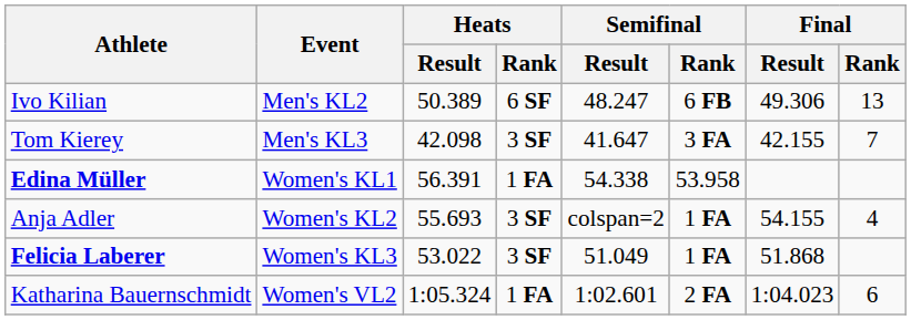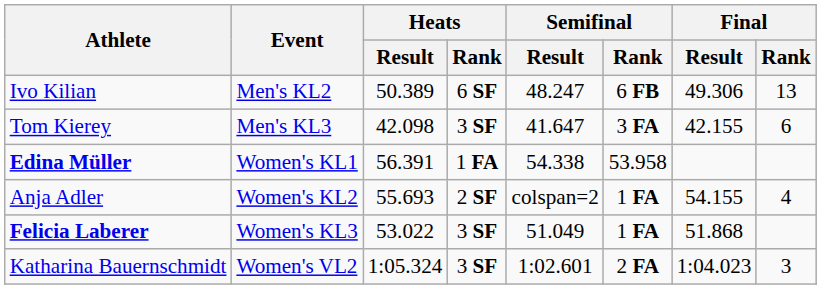Tom Kierey | Final / Rank: 7 -> 6
Anja Adler | Heats / Rank: 3 SF -> 2 SF
Katharina Bauernschmidt | Heats / Rank: 1 FA -> 3 SF
Katharina Bauernschmidt | Final / Rank: 6 -> 3
